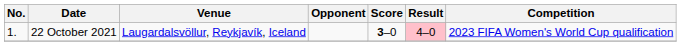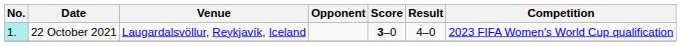22 October 2021 | No.: no background -> paleturquoise background
22 October 2021 | Result: pink background -> no background
